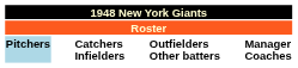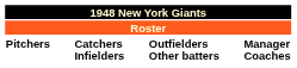Pitchers | column 1: lightblue background -> no background
